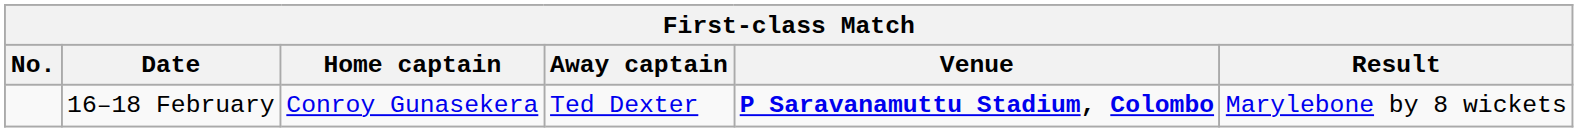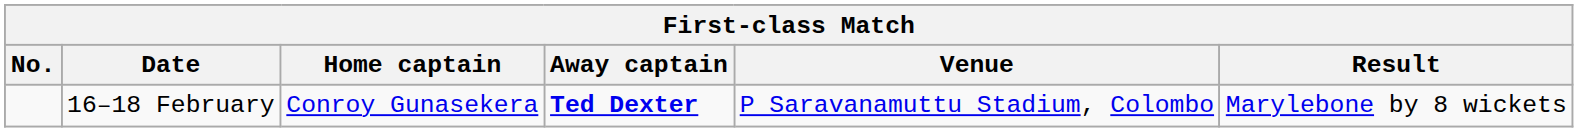16–18 February | Away captain: normal -> bold
16–18 February | Venue: bold -> normal
